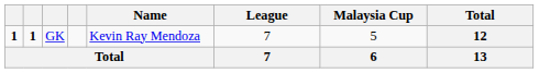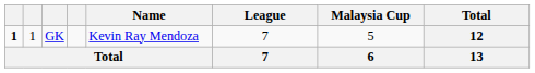GK | column 2: bold -> normal
